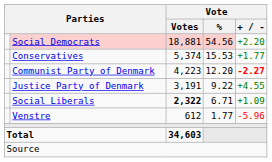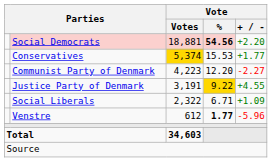Social Democrats | Vote / %: normal -> bold
Conservatives | Vote / Votes: no background -> gold background
Communist Party of Denmark | Vote / + / -: bold -> normal
Justice Party of Denmark | Vote / %: no background -> gold background
Social Liberals | Vote / Votes: bold -> normal
Venstre | Vote / %: normal -> bold
